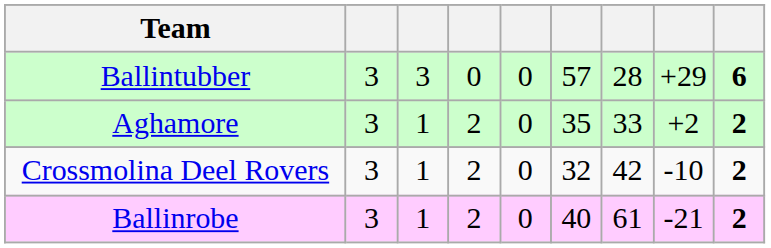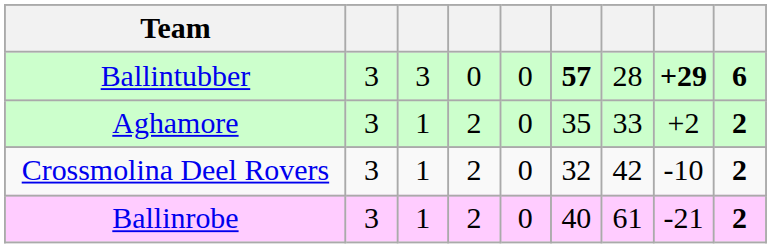Ballintubber | column 6: normal -> bold
Ballintubber | column 8: normal -> bold
